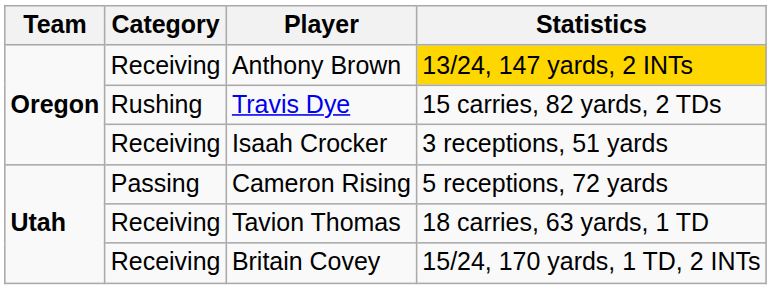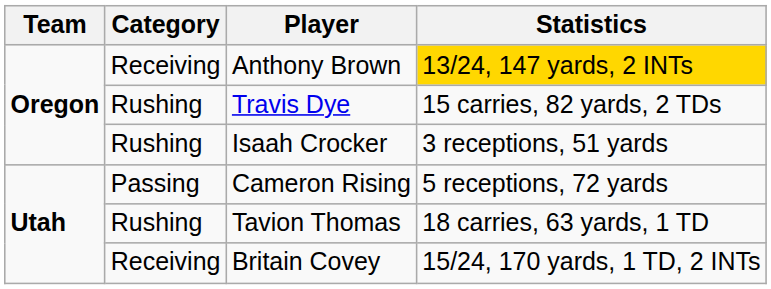Isaah Crocker | Category: Receiving -> Rushing
Tavion Thomas | Category: Receiving -> Rushing
